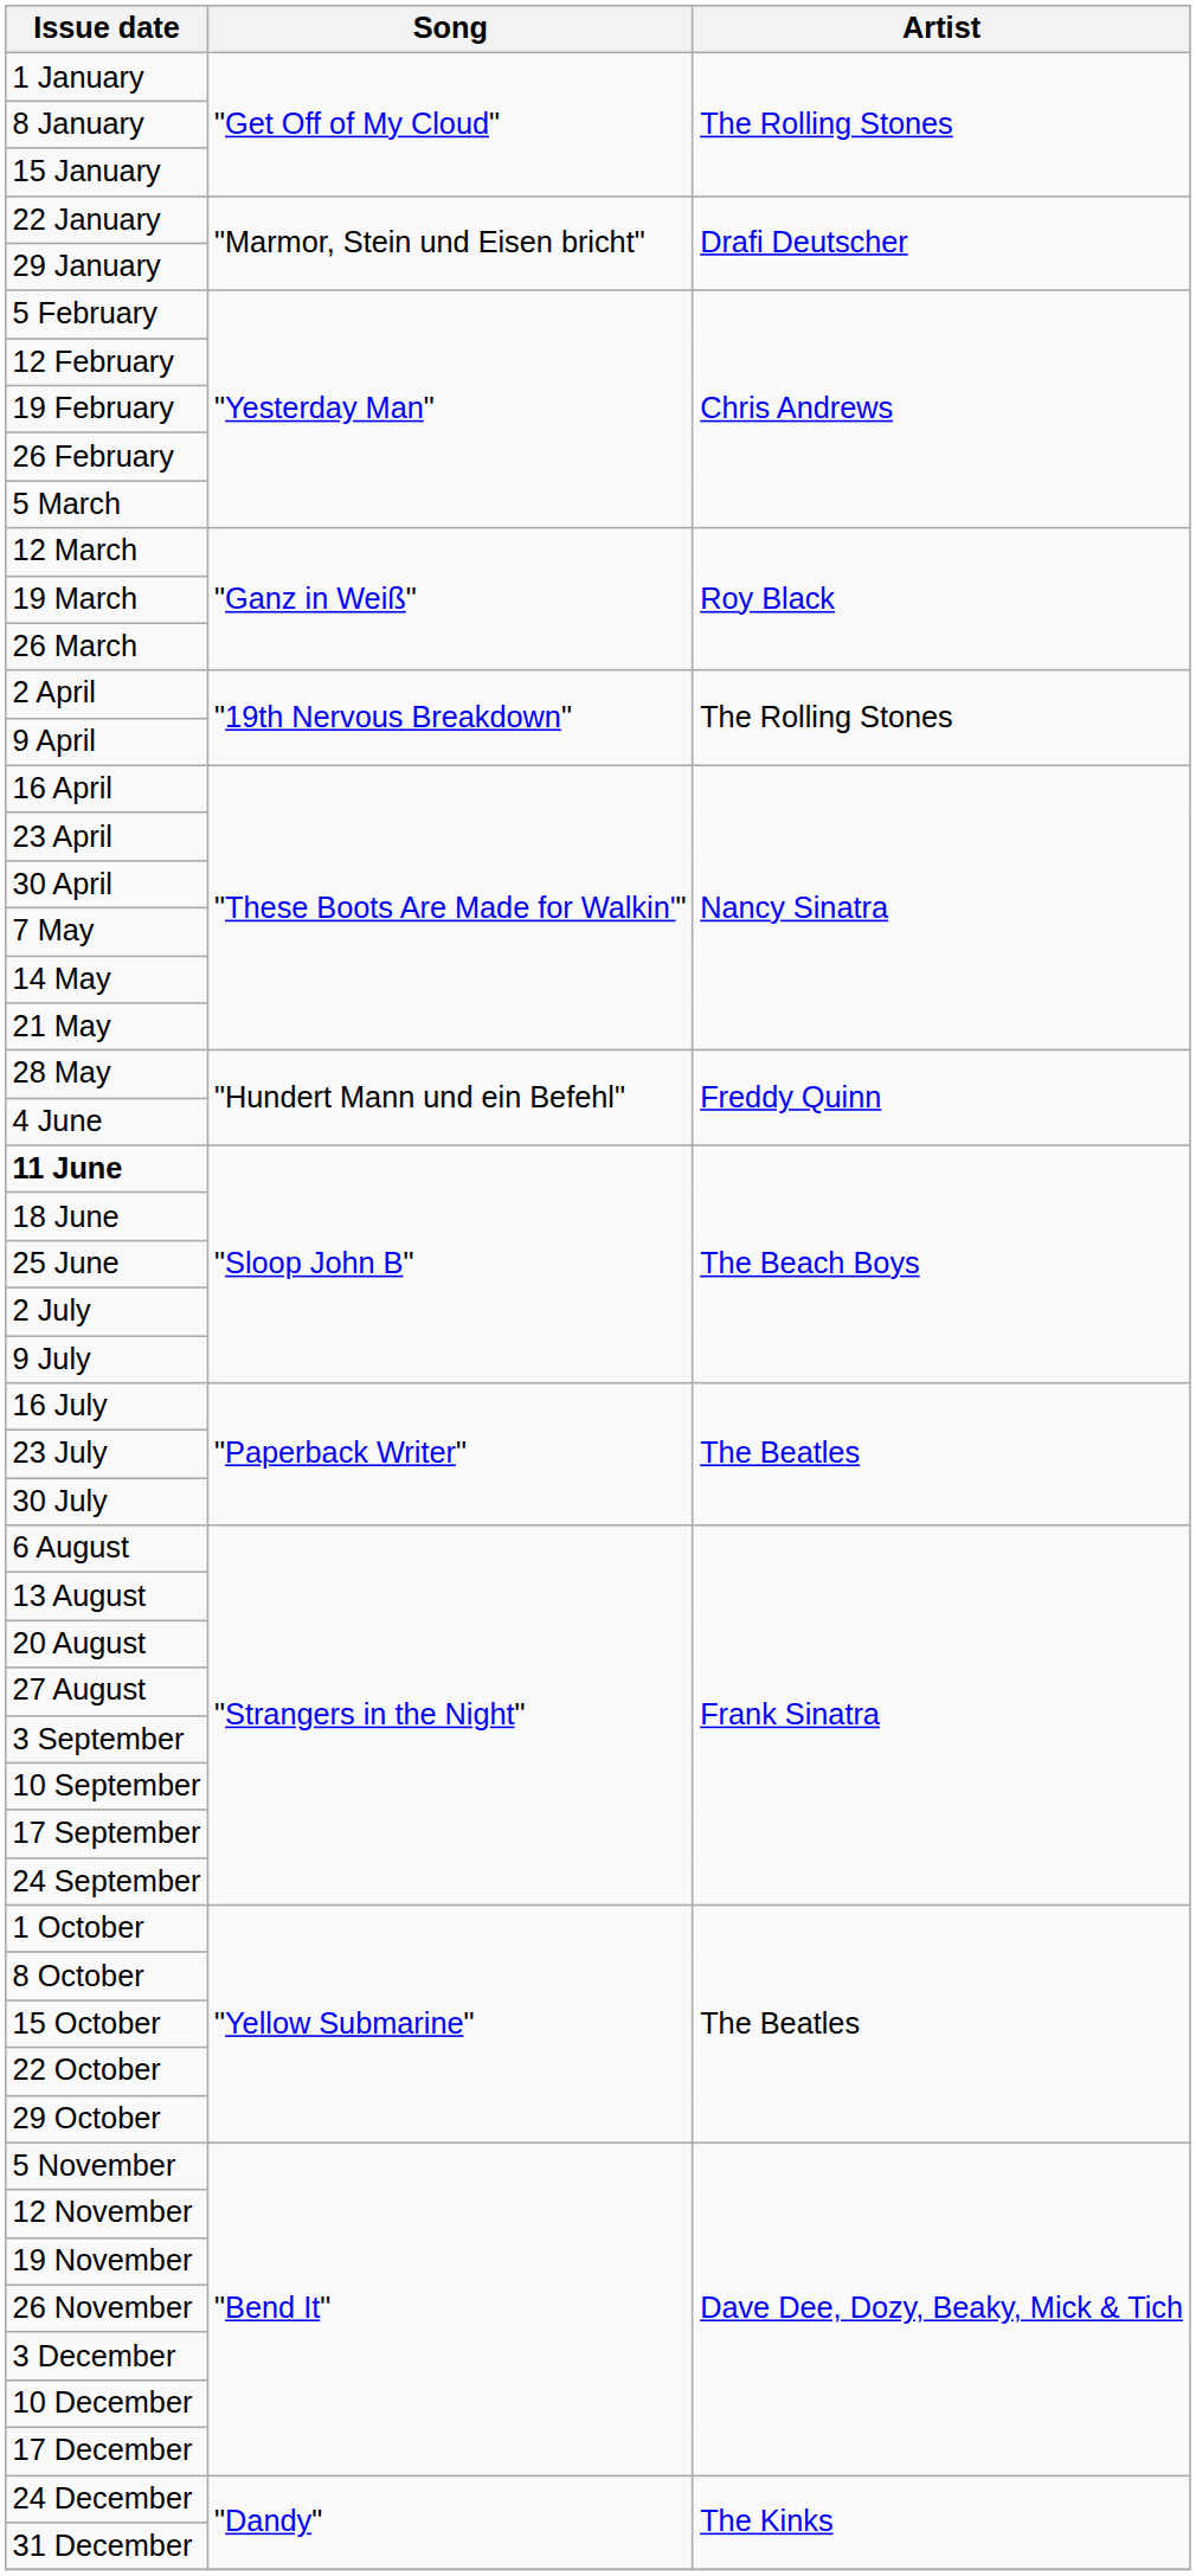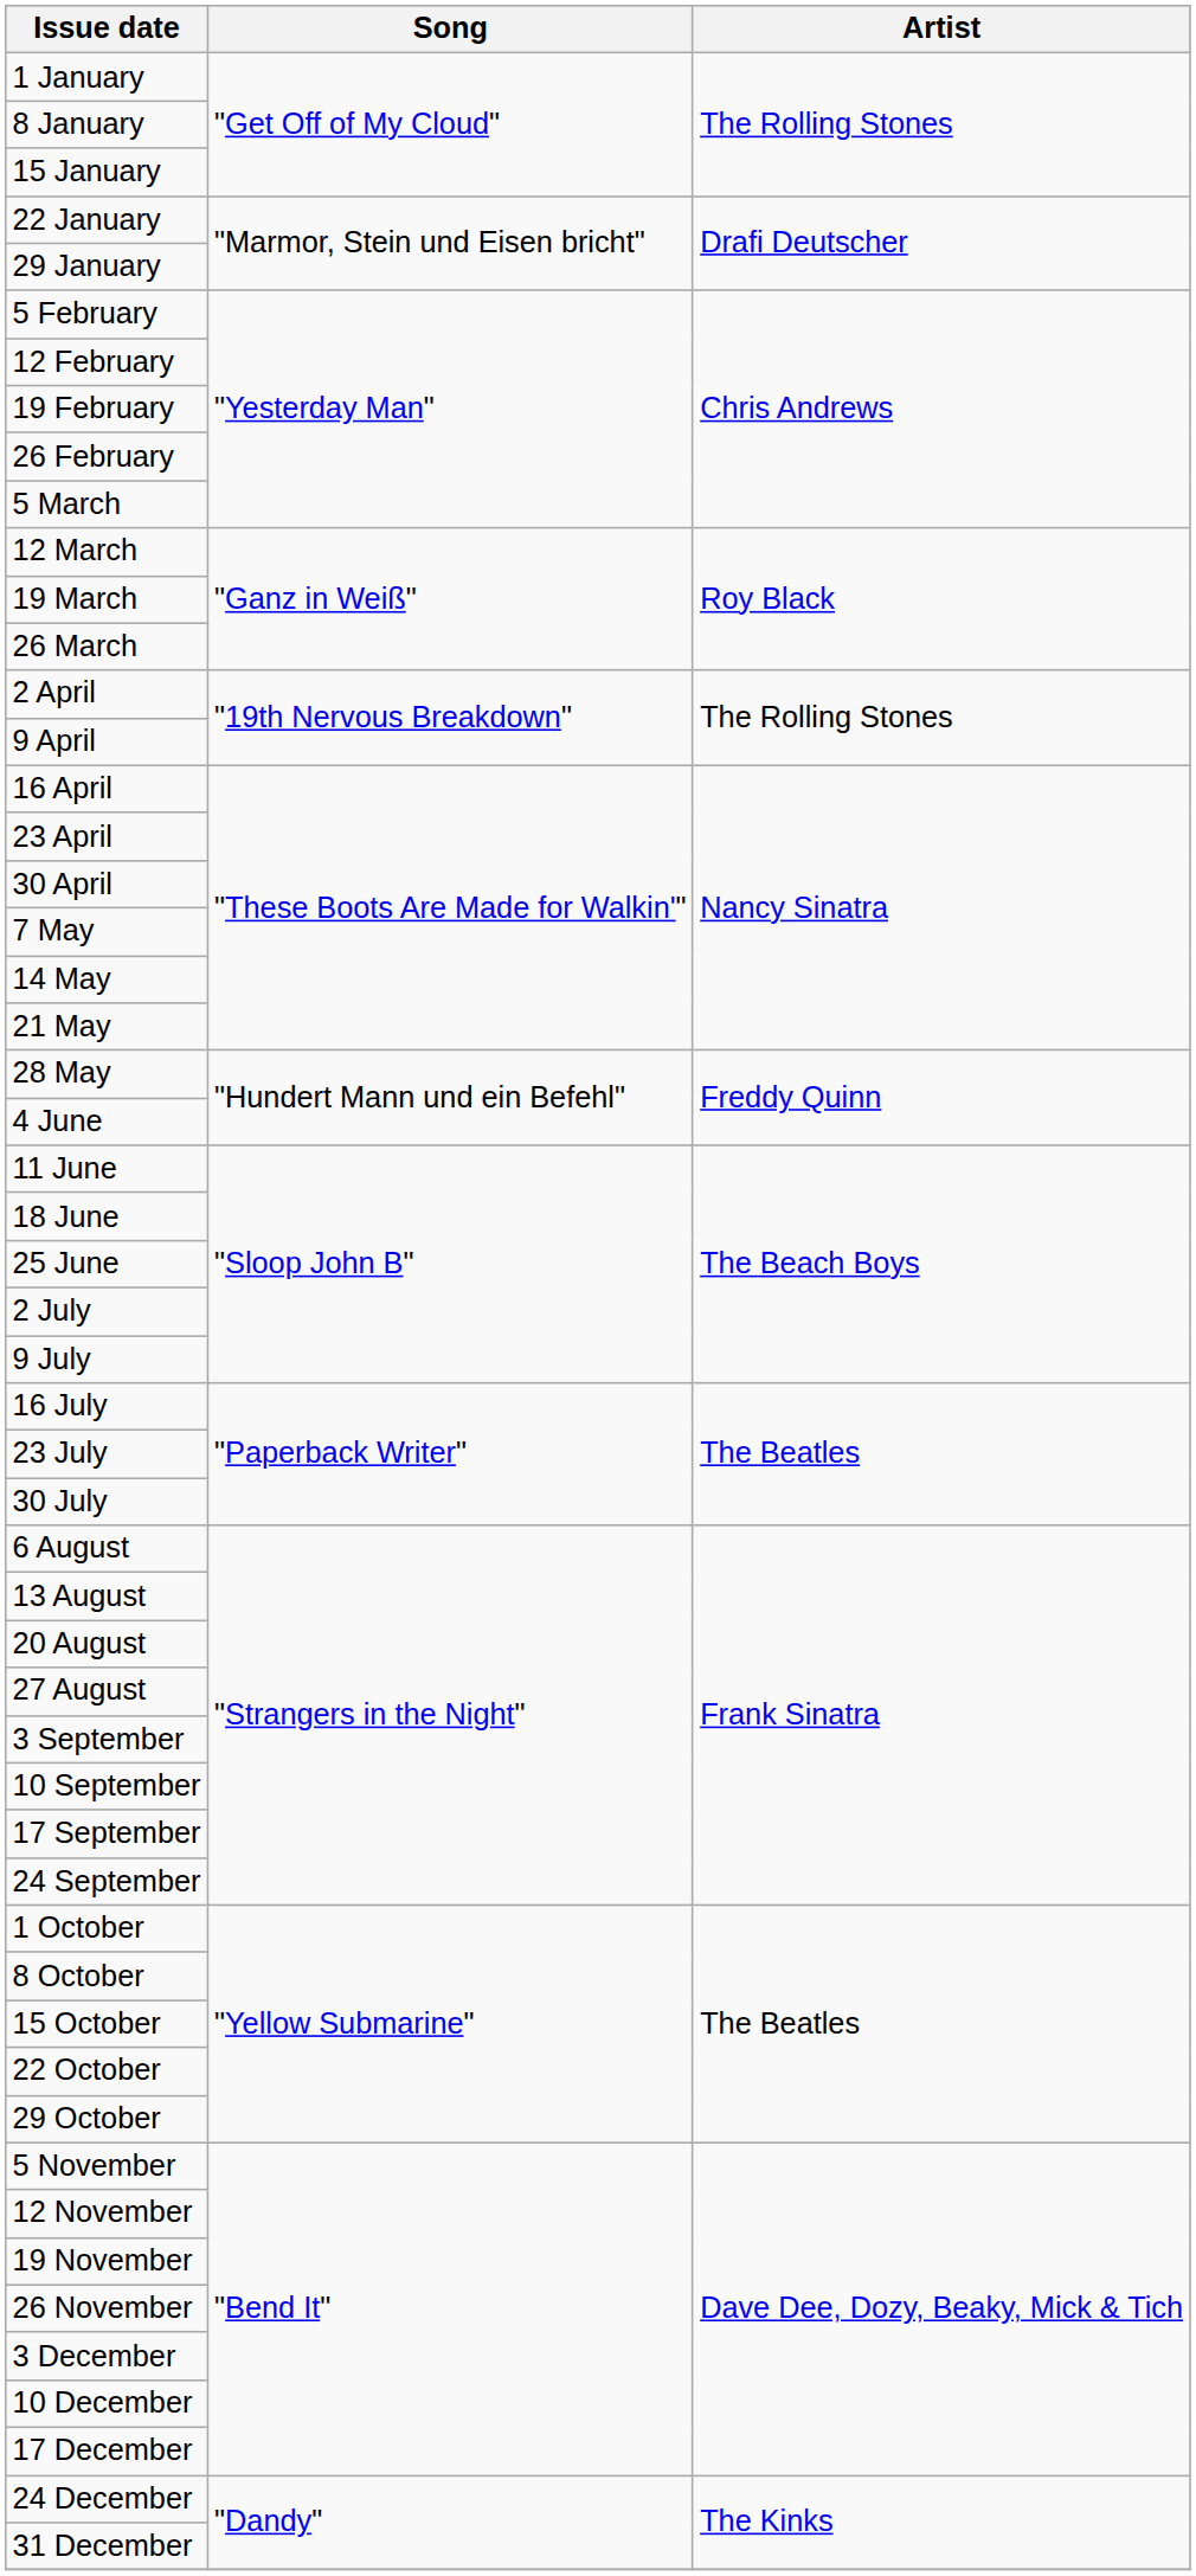11 June | Issue date: bold -> normal
